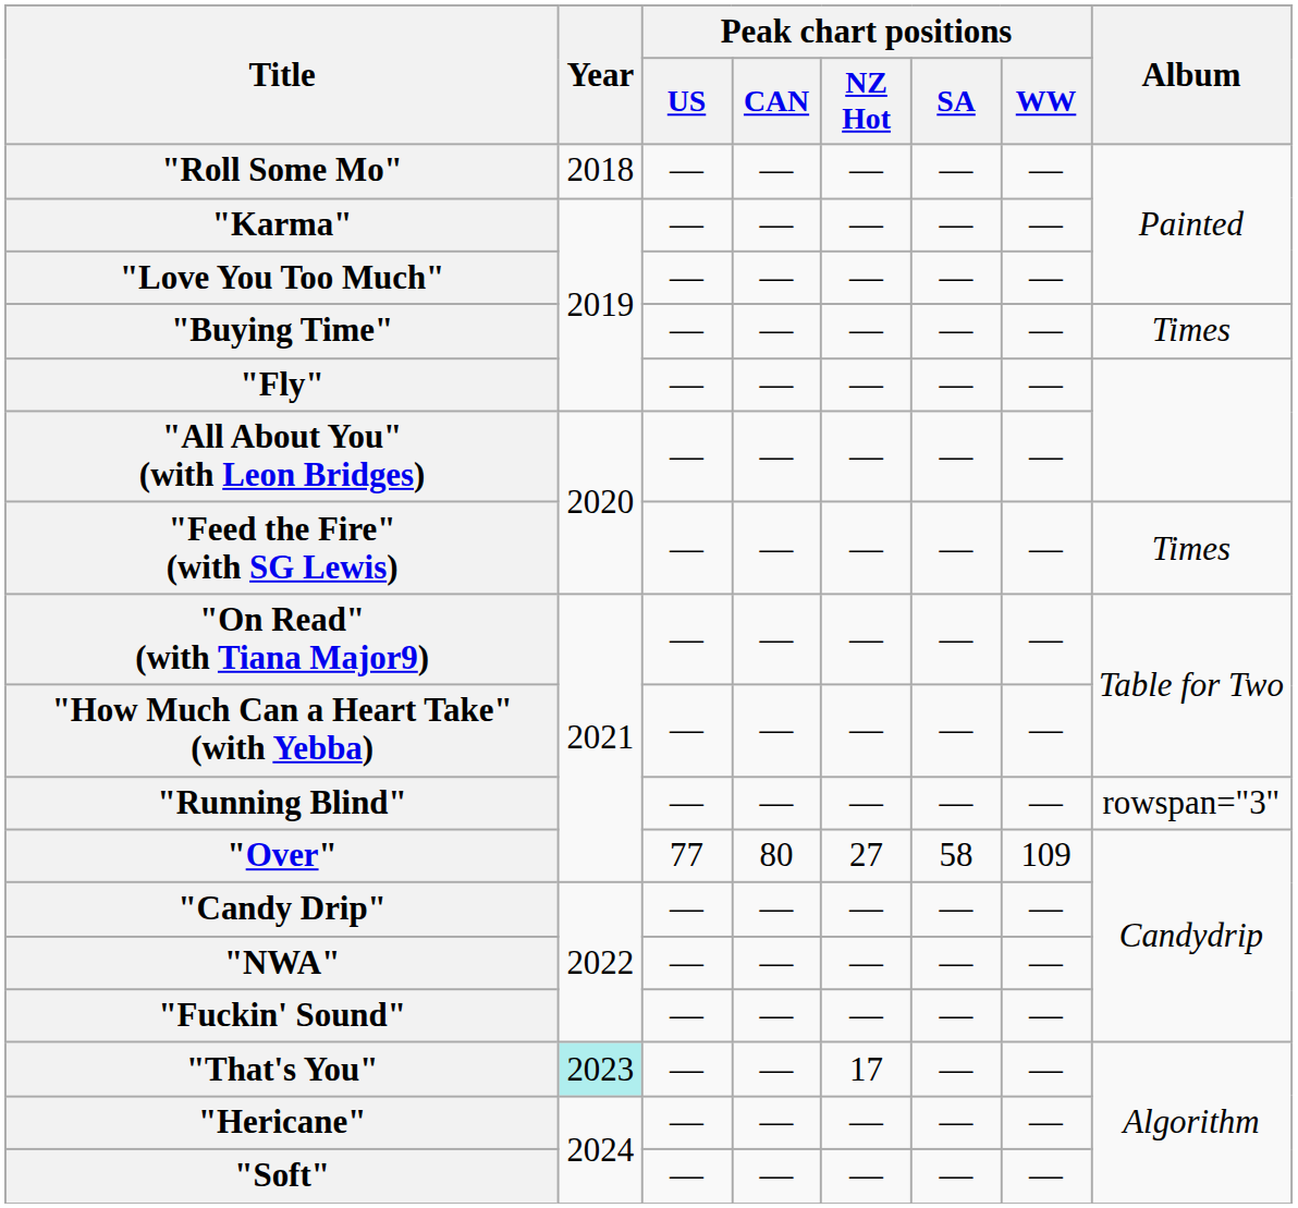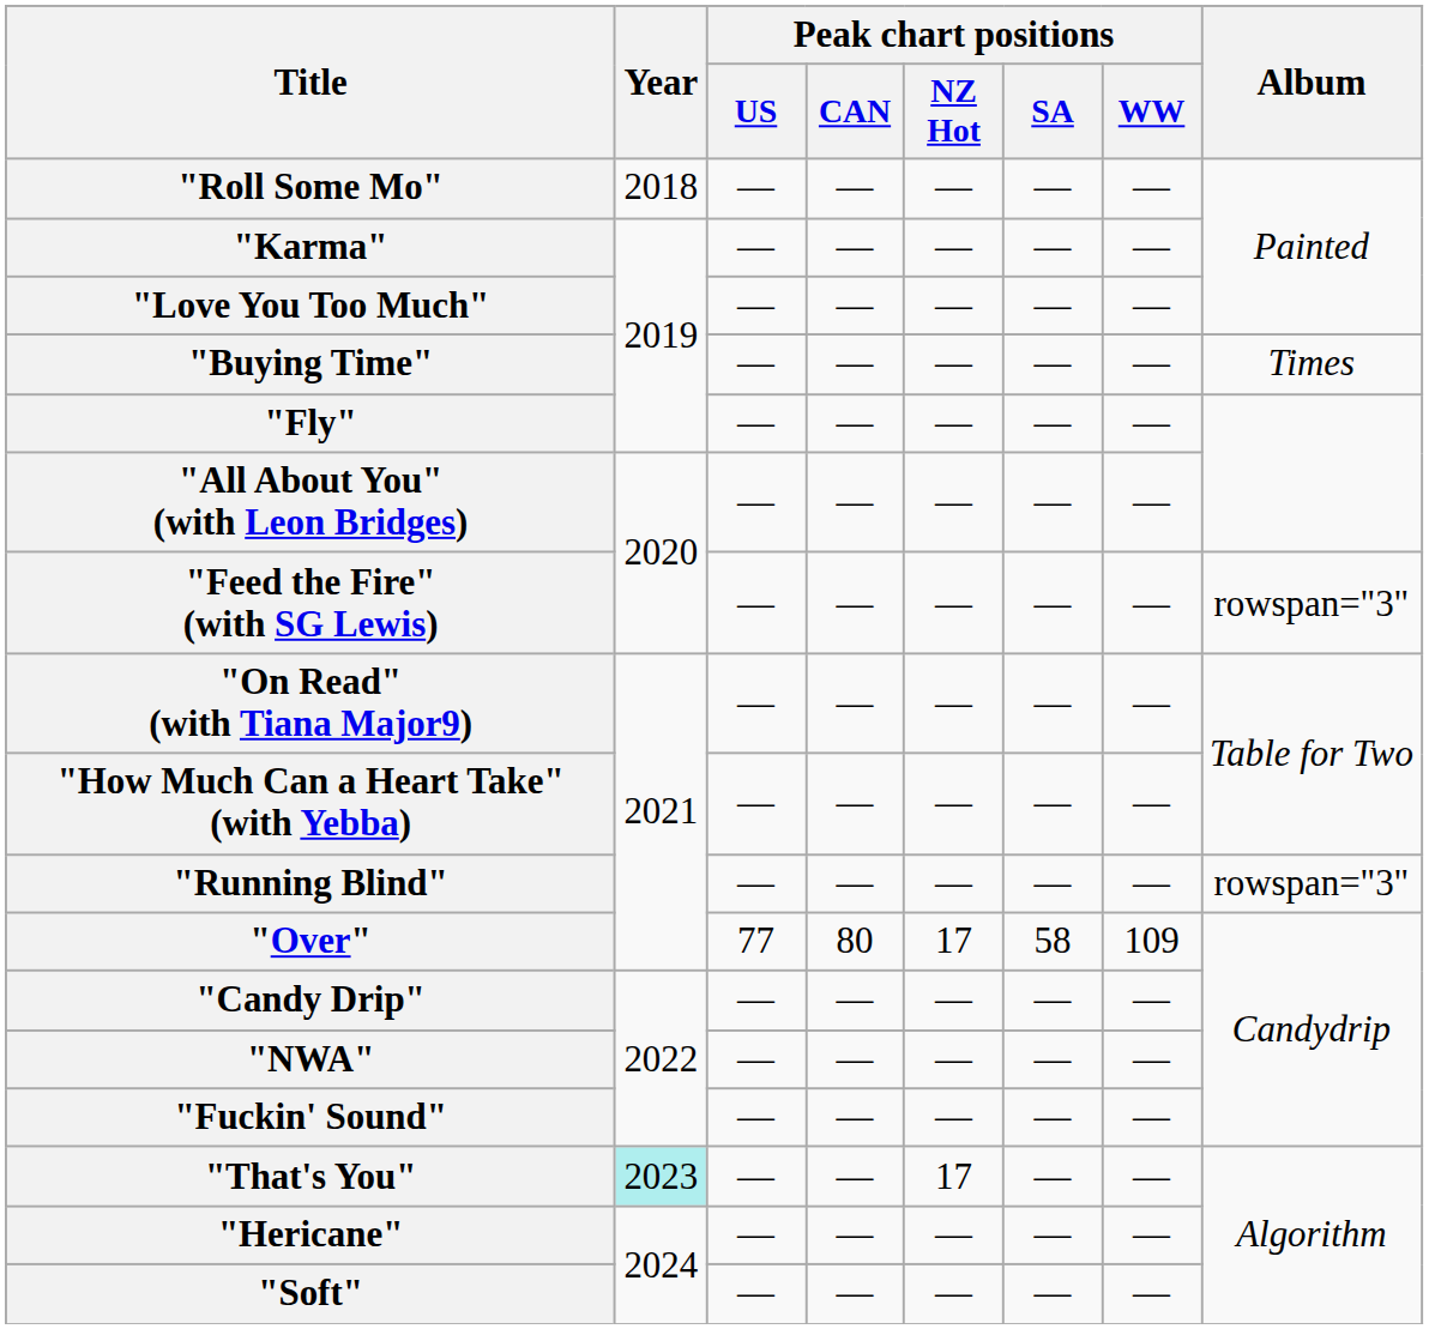"Feed the Fire" (with SG Lewis) | Album: Times -> rowspan="3"
"Over" | Peak chart positions / NZ Hot: 27 -> 17
